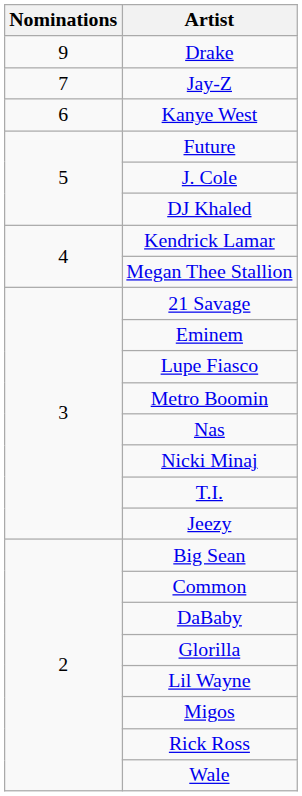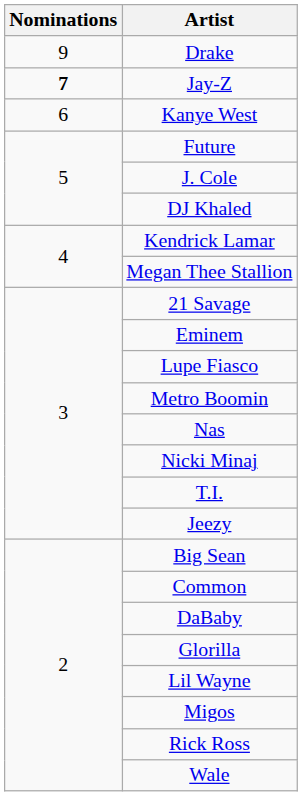Jay-Z | Nominations: normal -> bold
